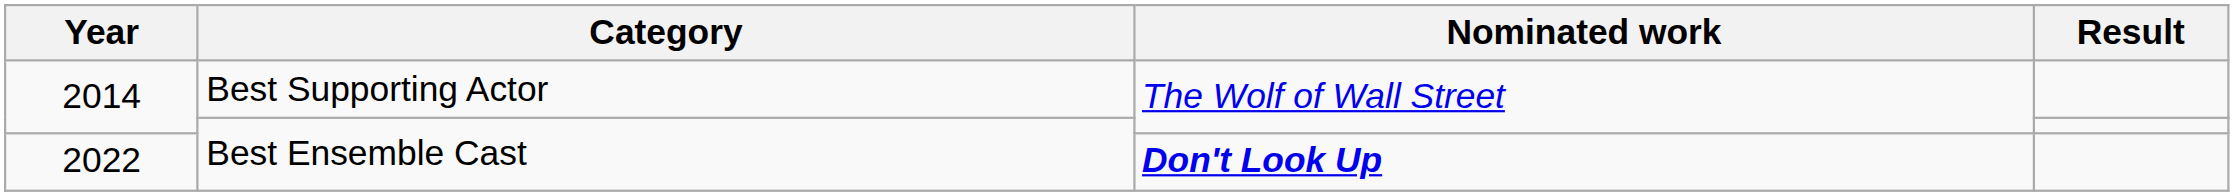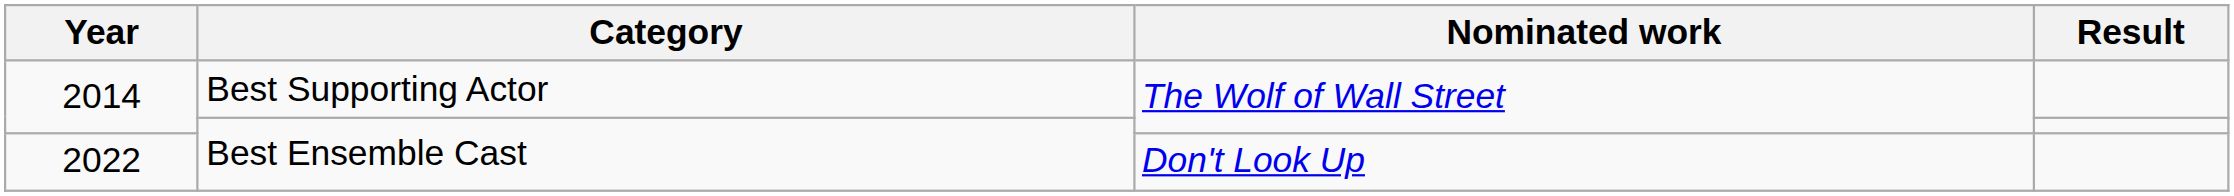2022 | Nominated work: bold -> normal
